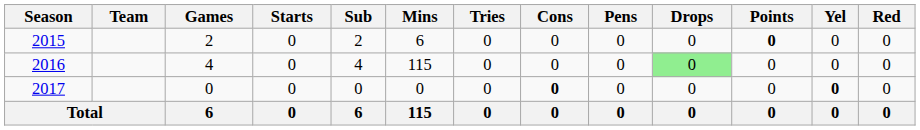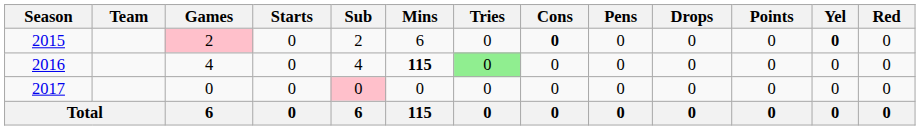2015 | Games: no background -> pink background
2015 | Cons: normal -> bold
2015 | Points: bold -> normal
2015 | Yel: normal -> bold
2016 | Mins: normal -> bold
2016 | Tries: no background -> lightgreen background
2016 | Drops: lightgreen background -> no background
2017 | Sub: no background -> pink background
2017 | Cons: bold -> normal
2017 | Yel: bold -> normal
